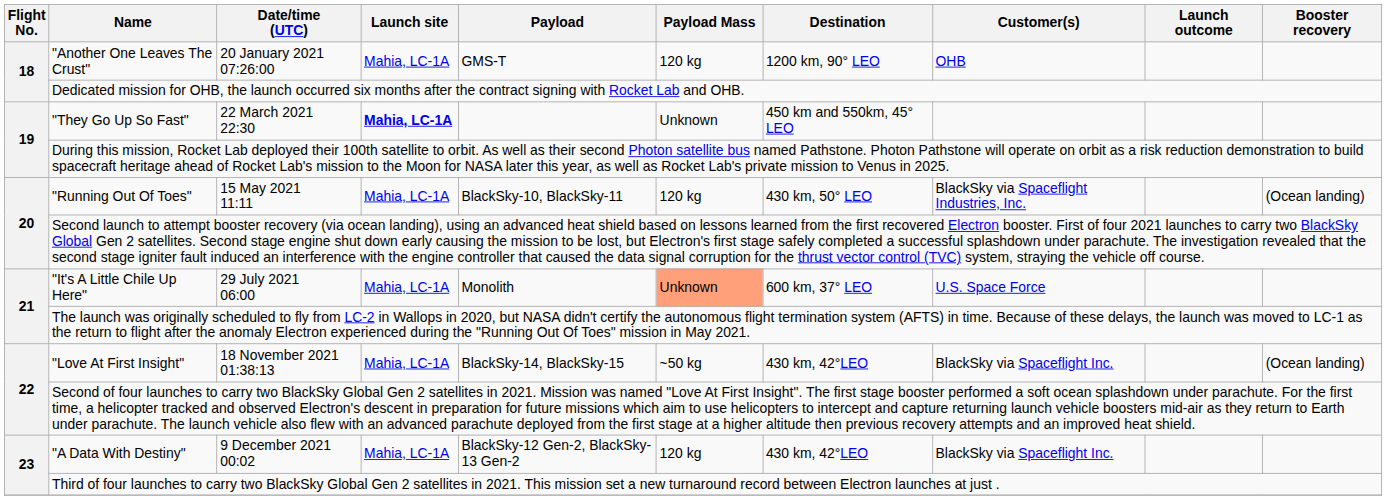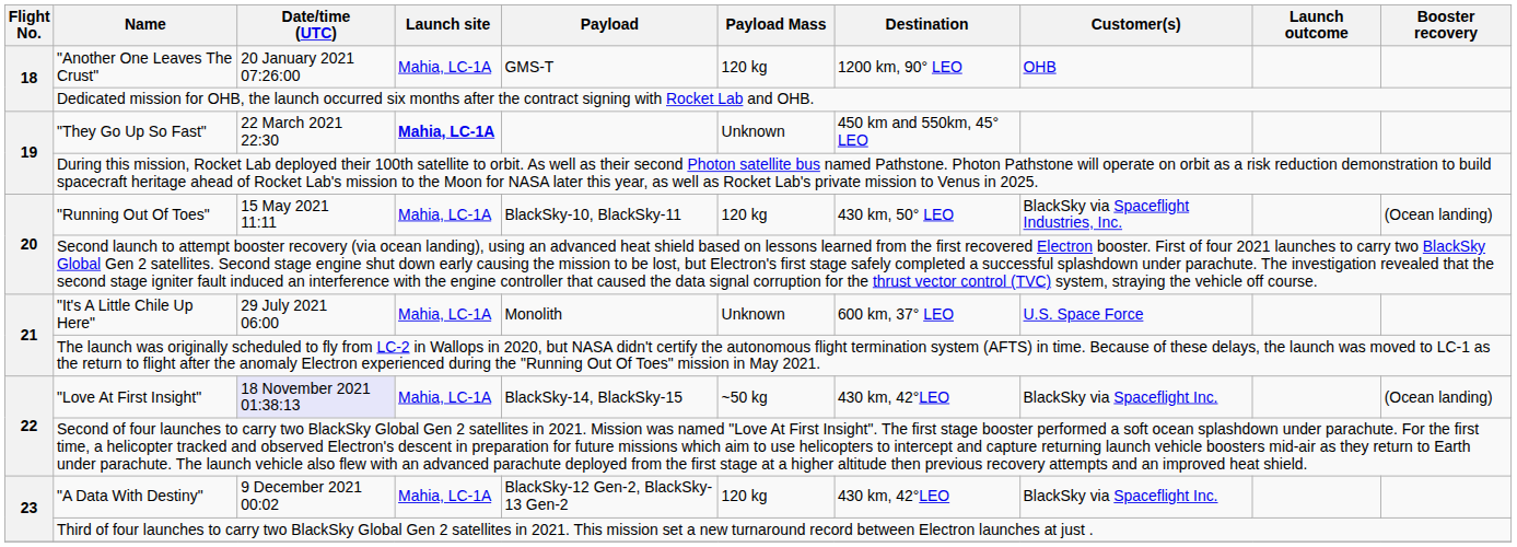"It's A Little Chile Up Here" | Payload Mass: lightsalmon background -> no background
"Love At First Insight" | Date/time (UTC): no background -> lavender background
